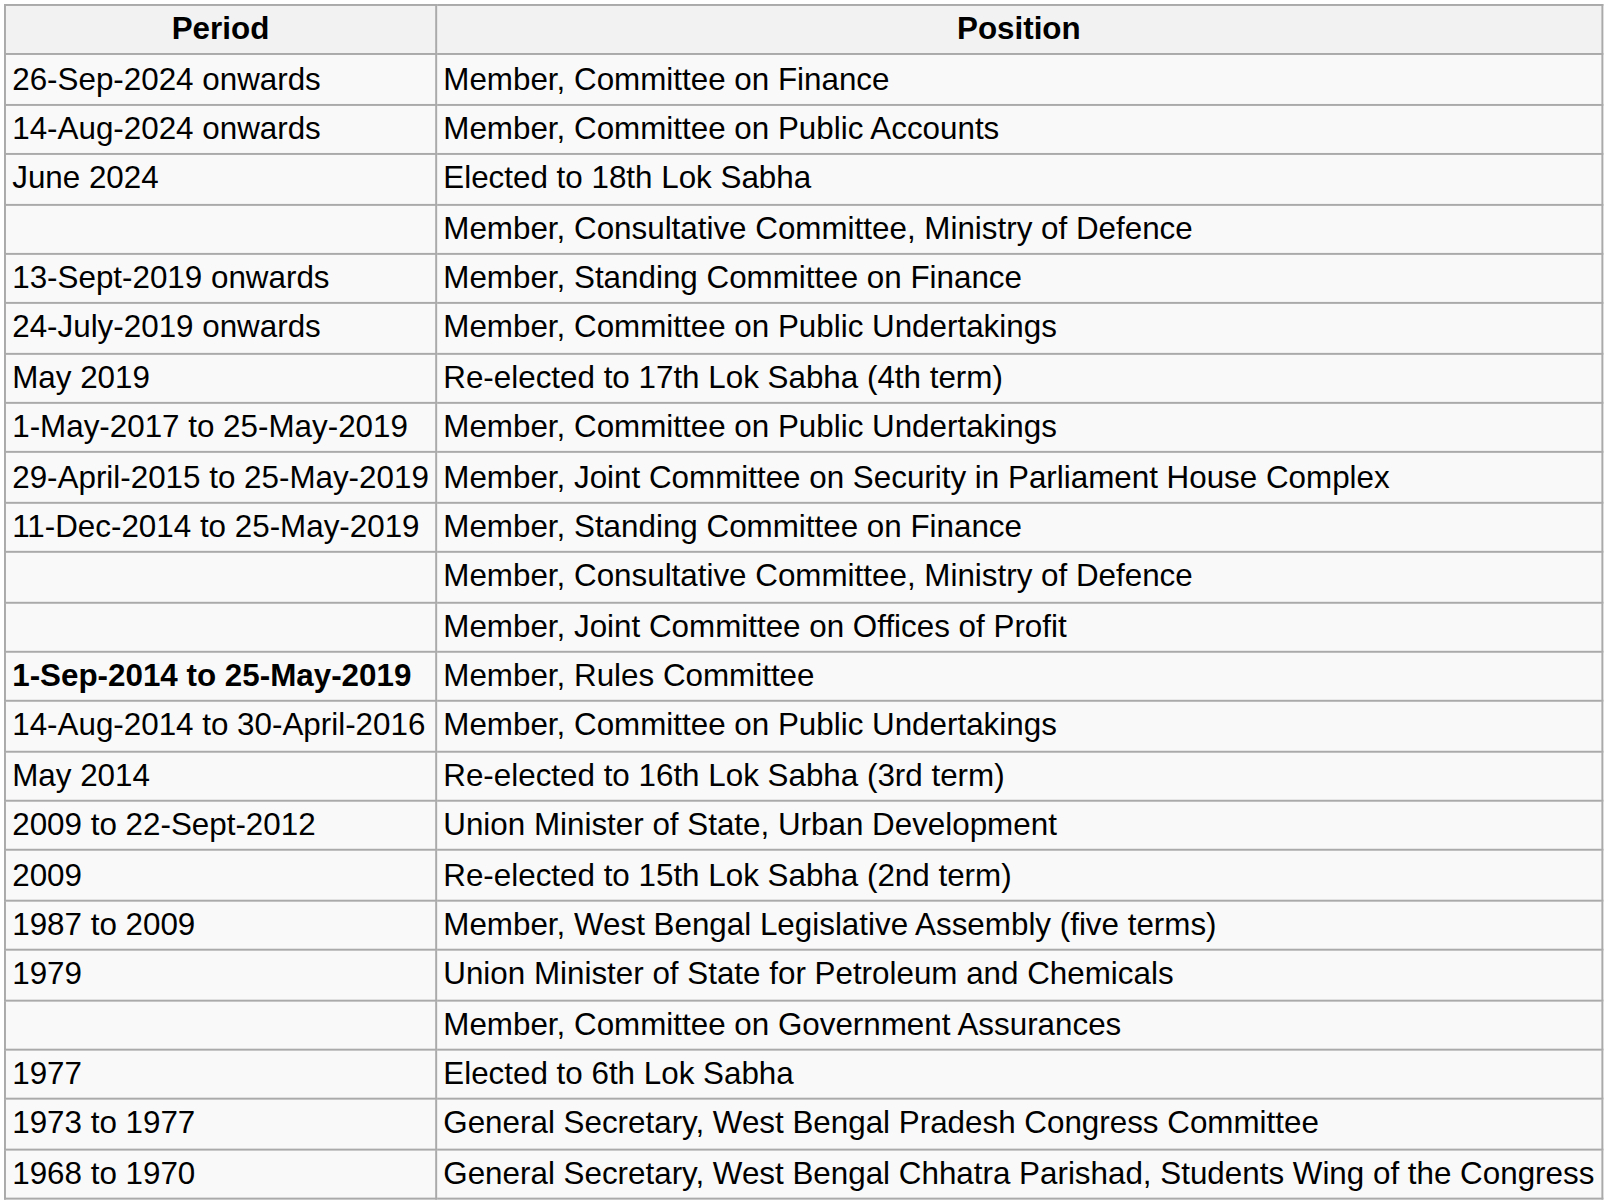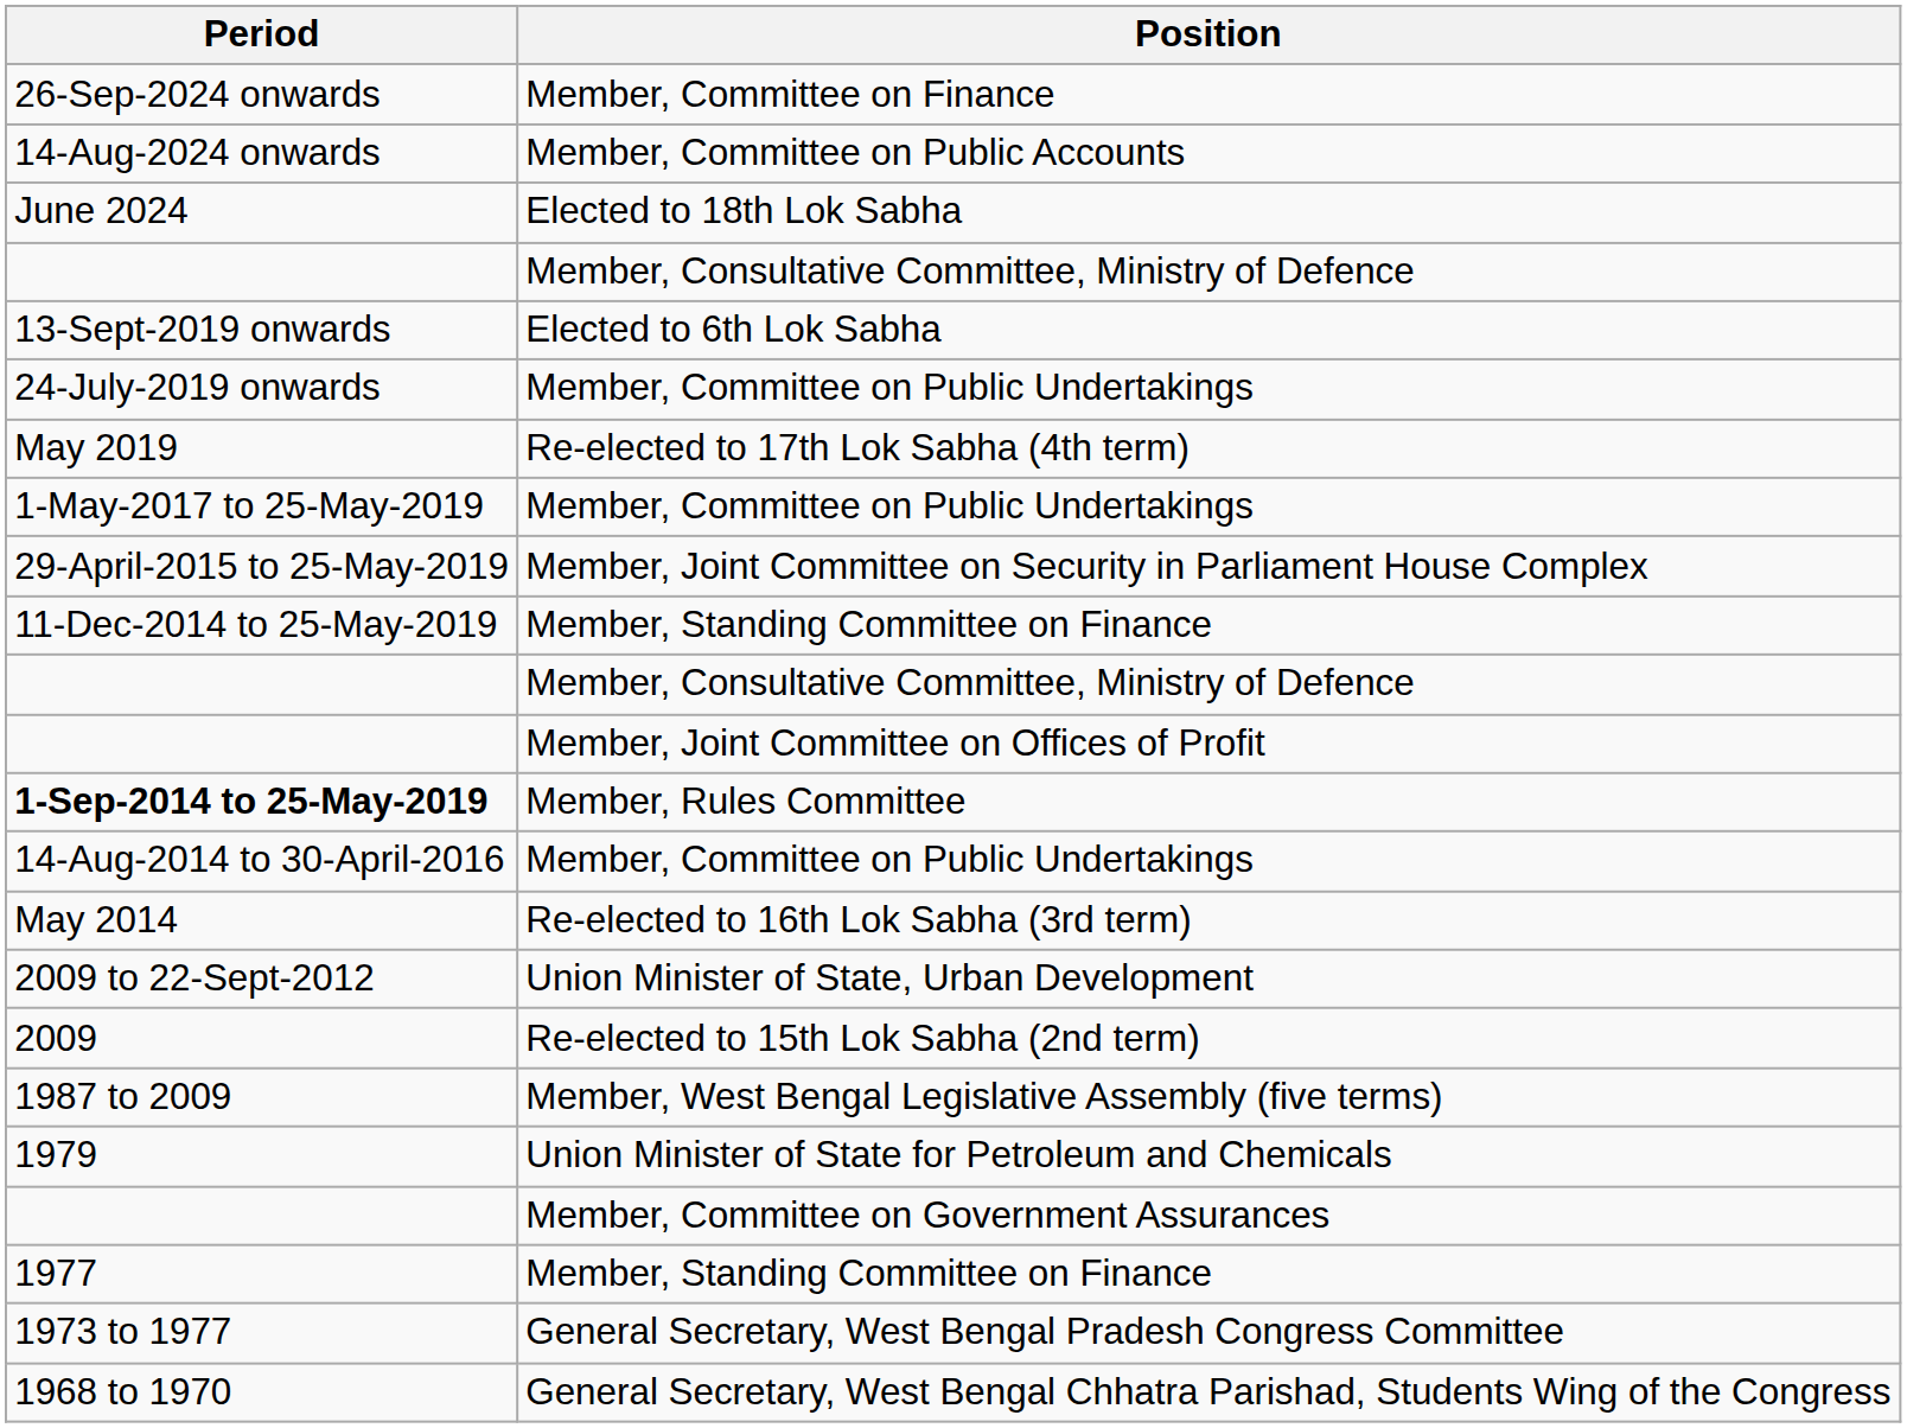row 6 | Position: Member, Standing Committee on Finance -> Elected to 6th Lok Sabha
row 22 | Position: Elected to 6th Lok Sabha -> Member, Standing Committee on Finance
